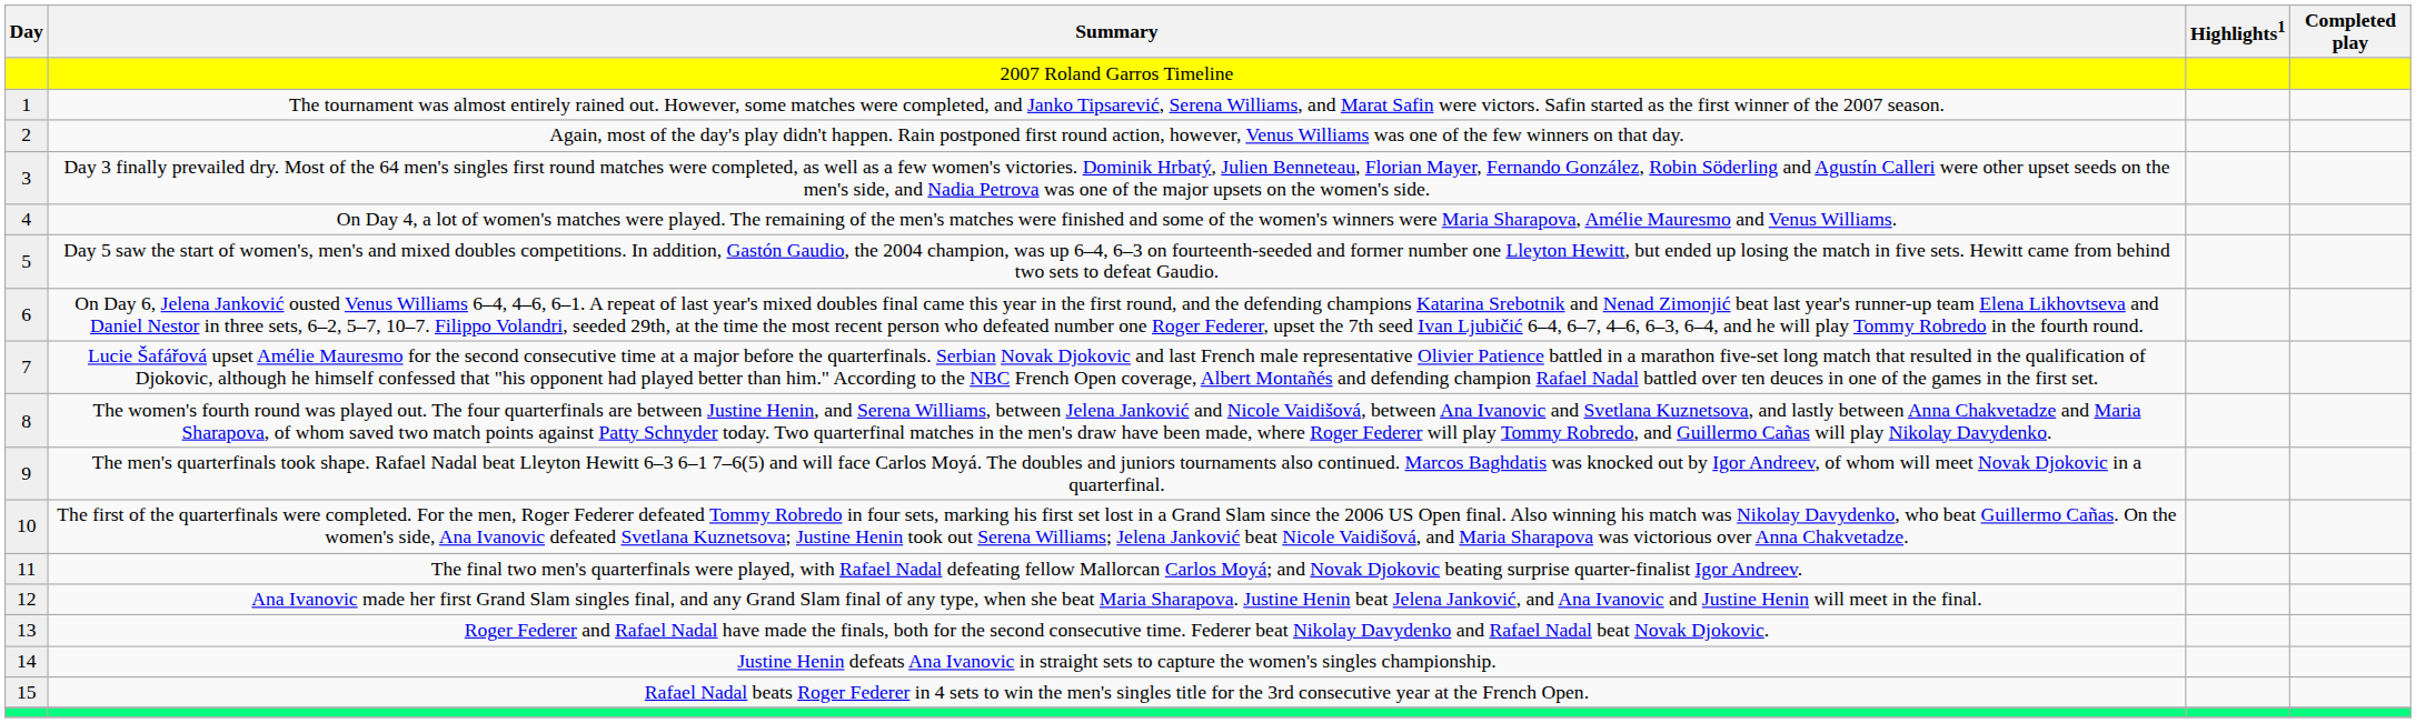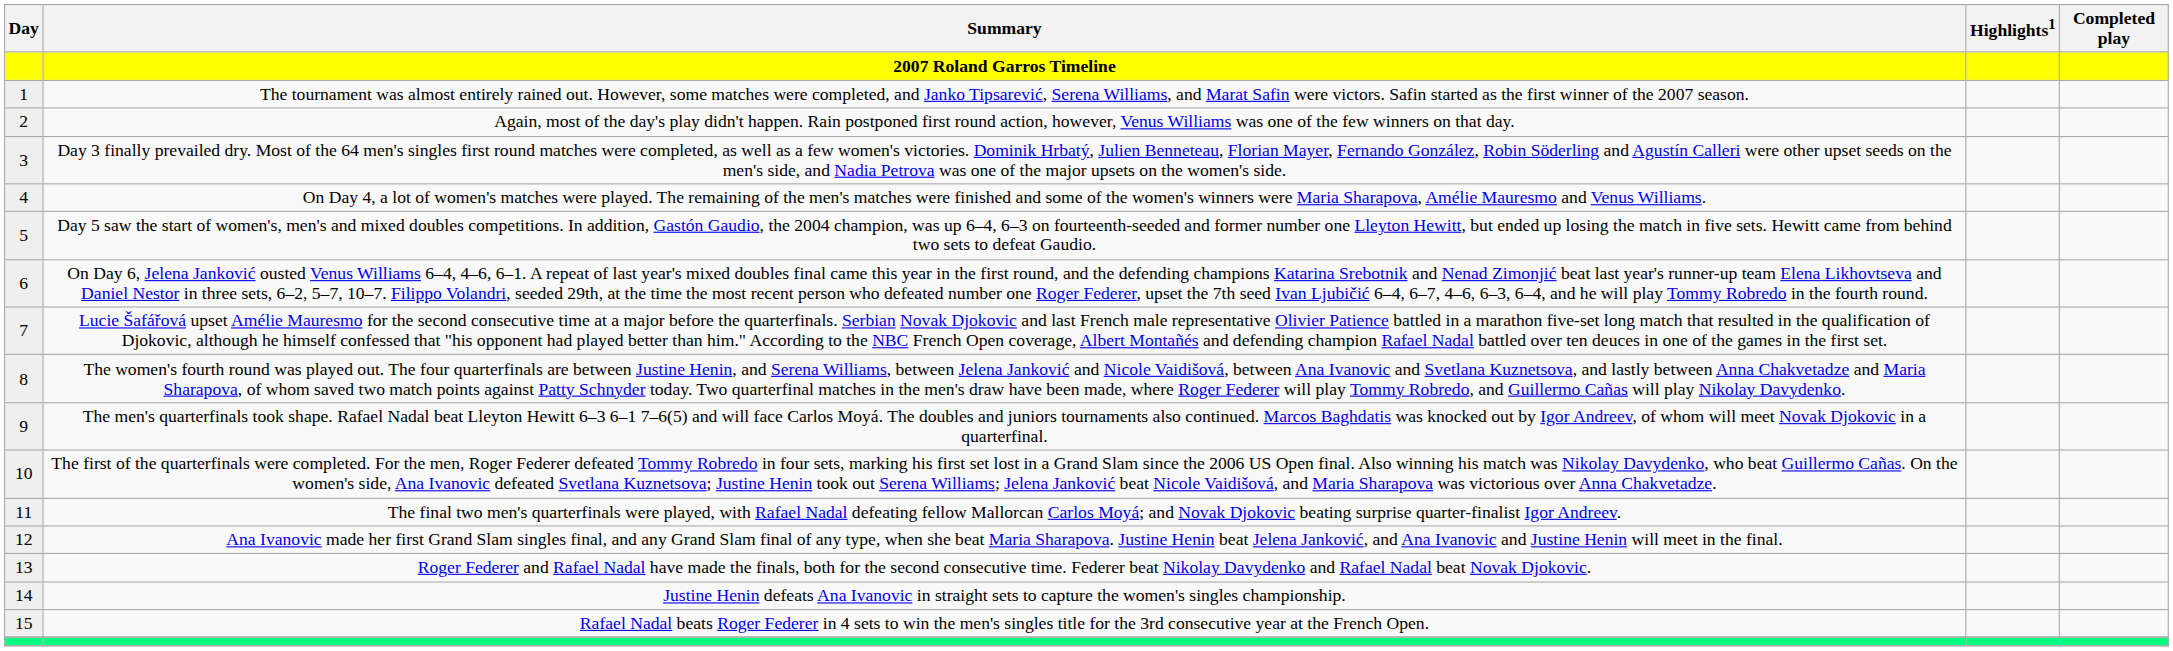2007 Roland Garros Timeline | Summary: normal -> bold
